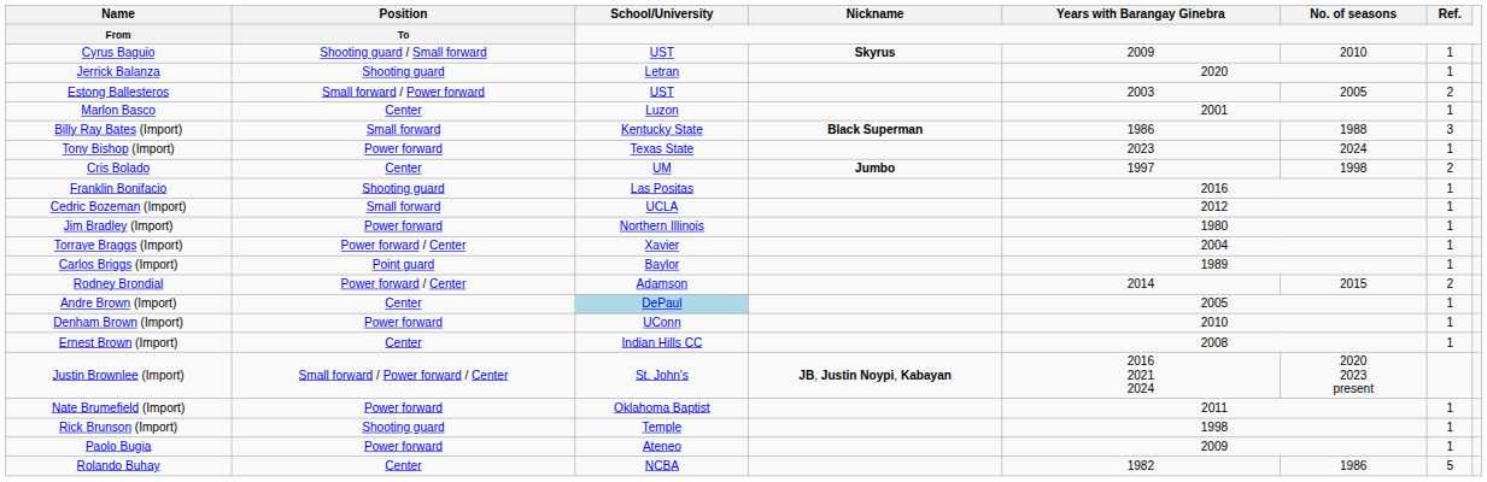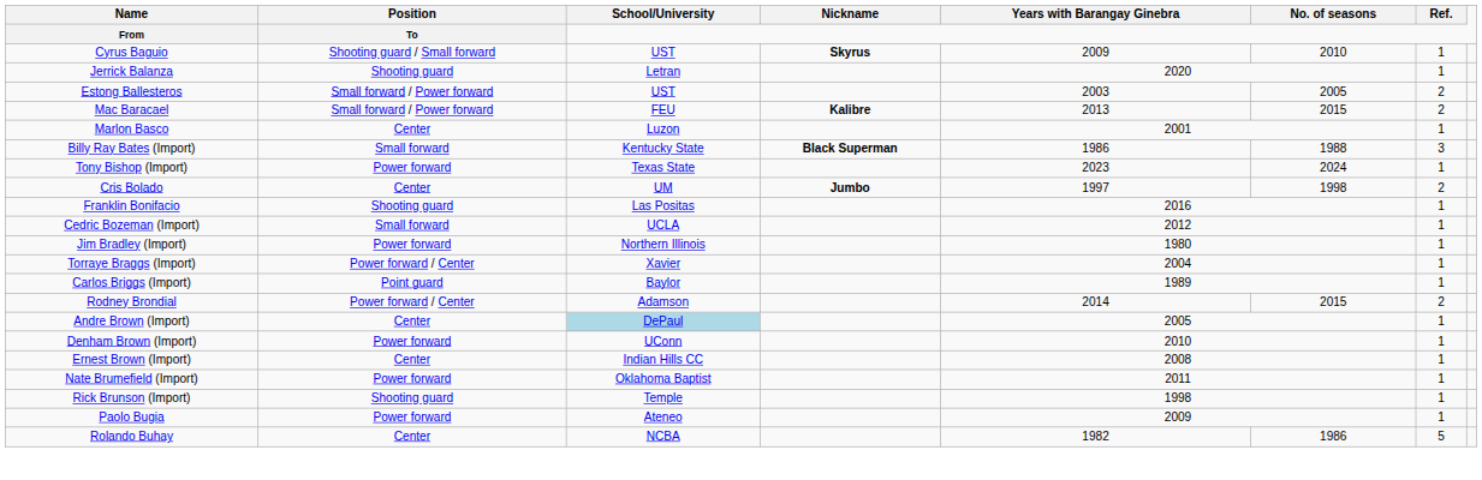+ row: Mac Baracael | Small forward / Power forward | FEU | Kalibre | 2013 | 2015 | 2
- row: Justin Brownlee (Import) | Small forward / Power forward / Center | St. John's | JB, Justin Noypi, Kabayan | 2016 2021 2024 | 2020 2023 present
